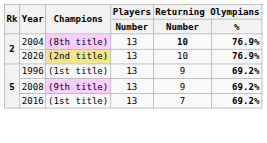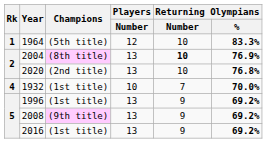+ row: 1 | 1964 | (5th title) | 12 | 10 | 83.3%
2020 | Champions: khaki background -> no background
2020 | Returning Olympians / %: 76.9% -> 76.8%
+ row: 4 | 1932 | (1st title) | 10 | 7 | 70.0%
2016 | Returning Olympians / Number: 7 -> 9
